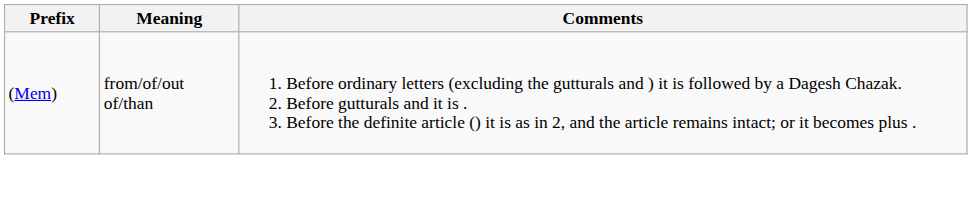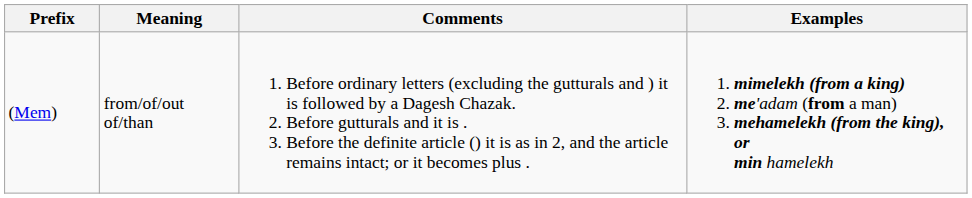+ column: Examples | mimelekh (from a king) me'adam (from a man) mehamelekh (from the king), or min hamelekh
